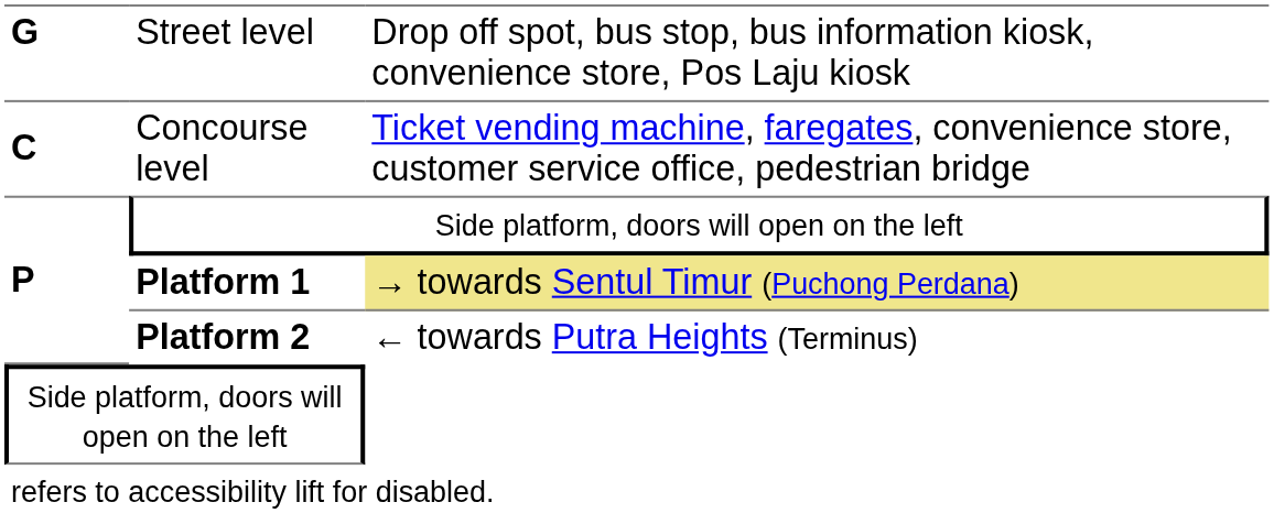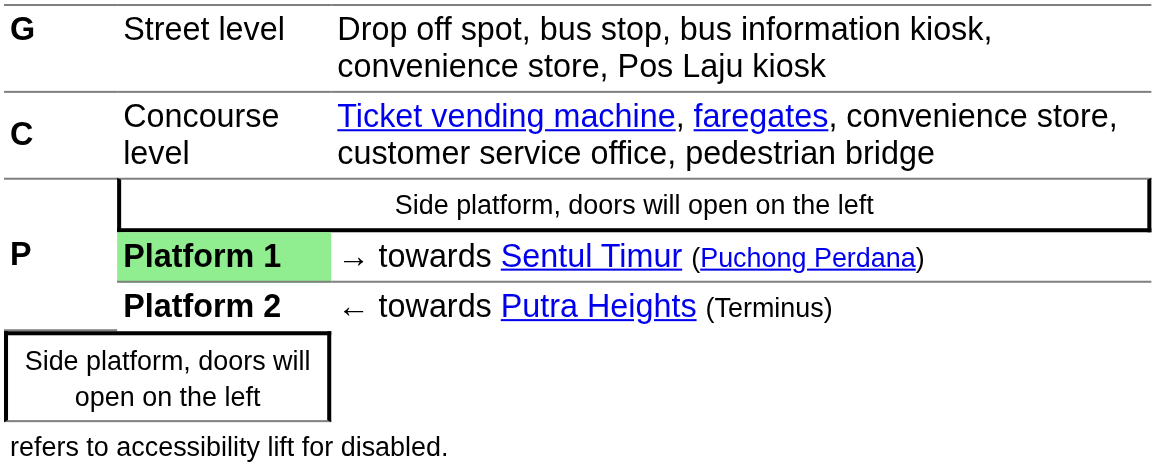→ towards Sentul Timur (Puchong Perdana) | column 2: no background -> lightgreen background
→ towards Sentul Timur (Puchong Perdana) | column 3: khaki background -> no background
